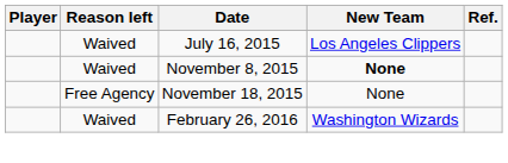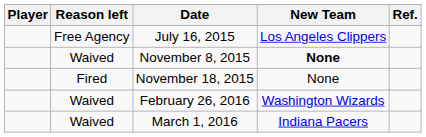July 16, 2015 | Reason left: Waived -> Free Agency
November 18, 2015 | Reason left: Free Agency -> Fired
+ row: Waived | March 1, 2016 | Indiana Pacers
